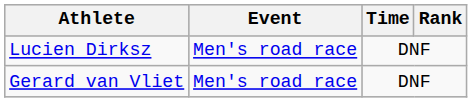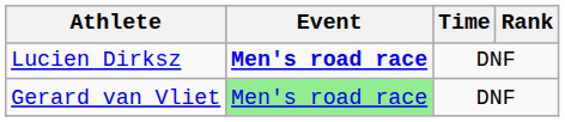Lucien Dirksz | Event: normal -> bold
Gerard van Vliet | Event: no background -> lightgreen background
